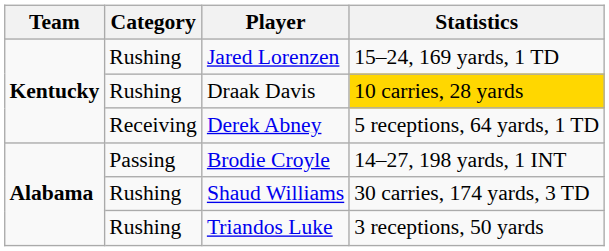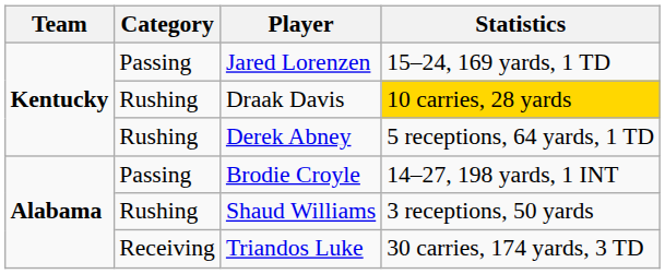Jared Lorenzen | Category: Rushing -> Passing
Derek Abney | Category: Receiving -> Rushing
Shaud Williams | Statistics: 30 carries, 174 yards, 3 TD -> 3 receptions, 50 yards
Triandos Luke | Category: Rushing -> Receiving
Triandos Luke | Statistics: 3 receptions, 50 yards -> 30 carries, 174 yards, 3 TD
